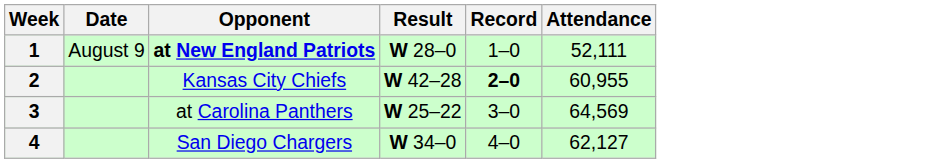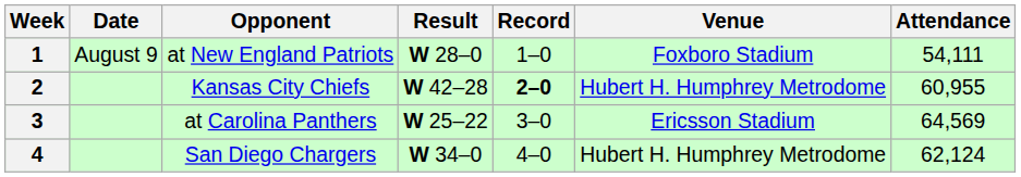+ column: Venue | Foxboro Stadium | Hubert H. Humphrey Metrodome | Ericsson Stadium | Hubert H. Humphrey Metrodome
1 | Opponent: bold -> normal
1 | Attendance: 52,111 -> 54,111
4 | Attendance: 62,127 -> 62,124
